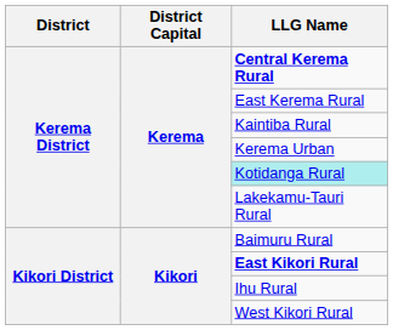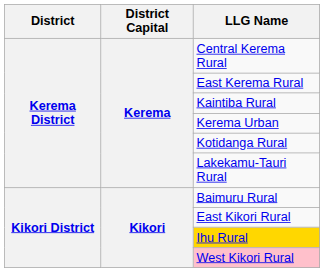Central Kerema Rural | LLG Name: bold -> normal
Kotidanga Rural | LLG Name: paleturquoise background -> no background
East Kikori Rural | LLG Name: bold -> normal
Ihu Rural | LLG Name: no background -> gold background
West Kikori Rural | LLG Name: no background -> pink background
